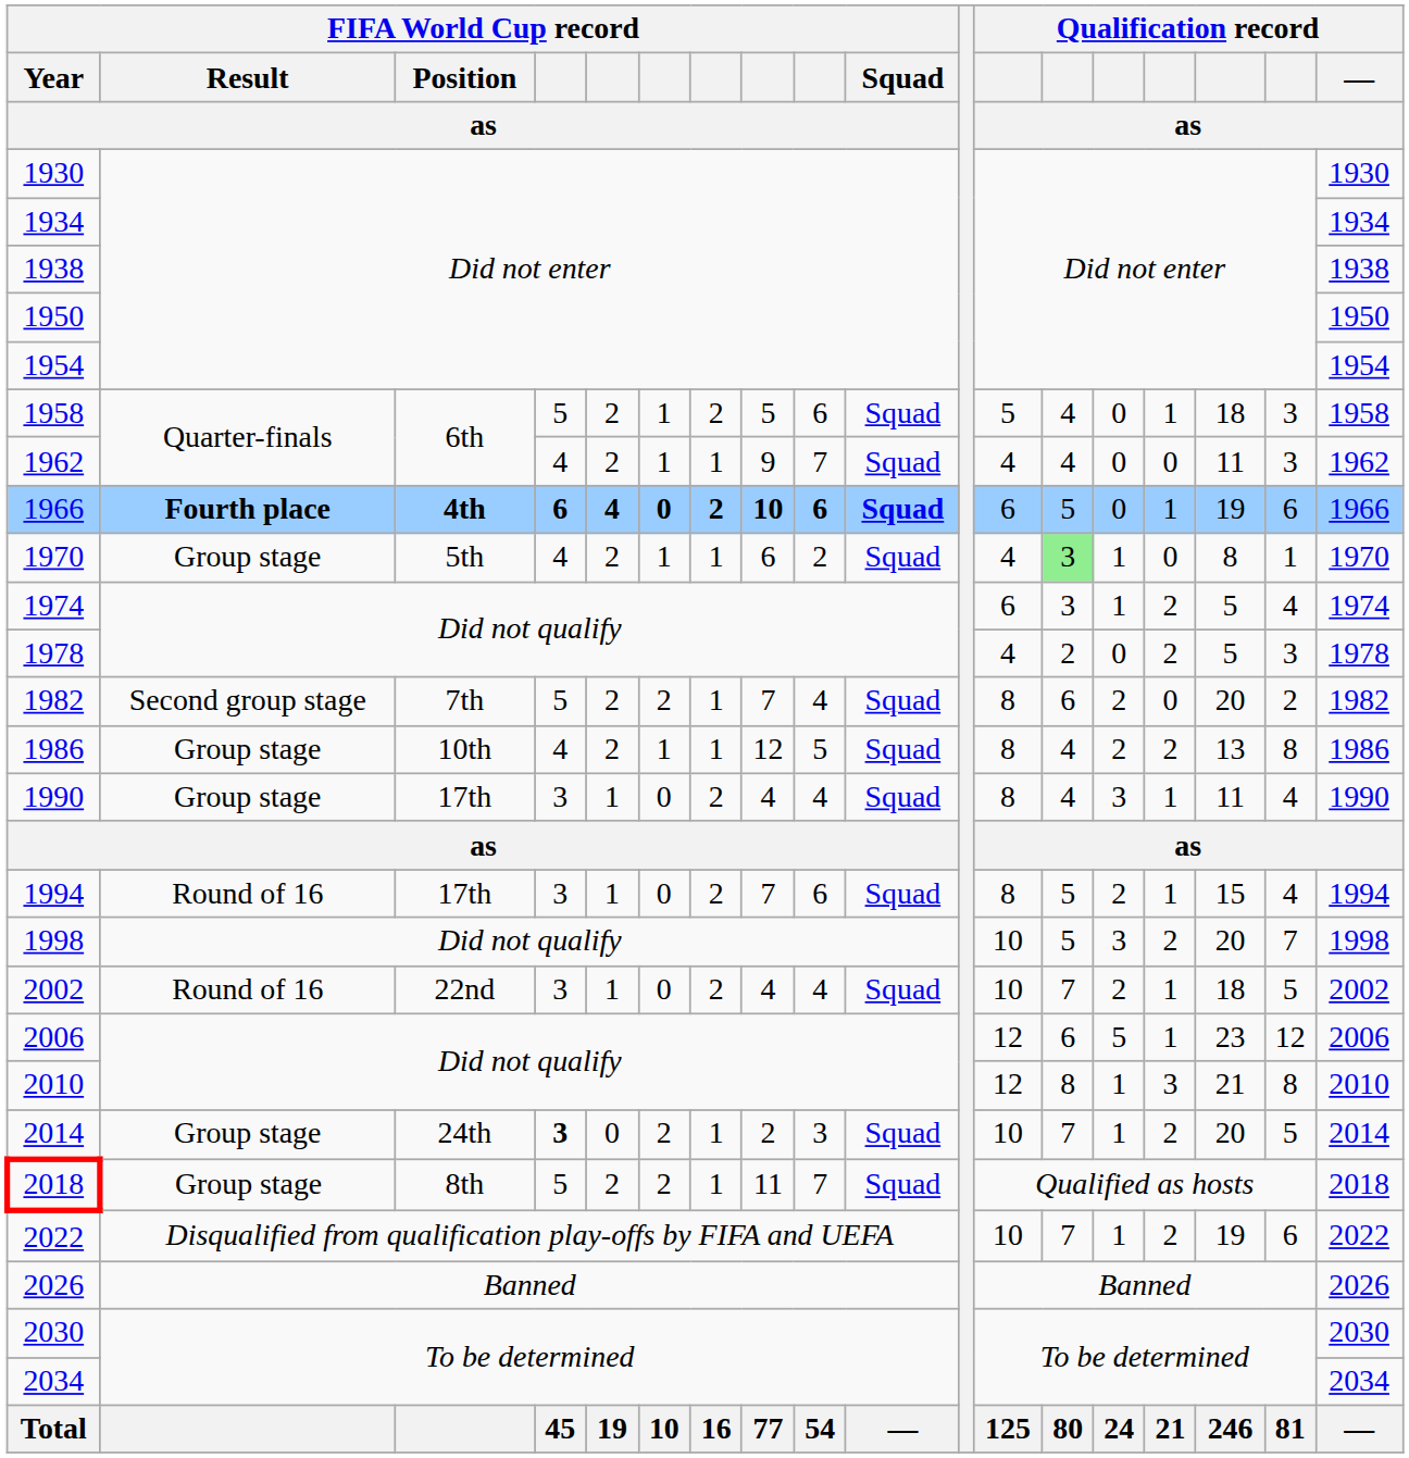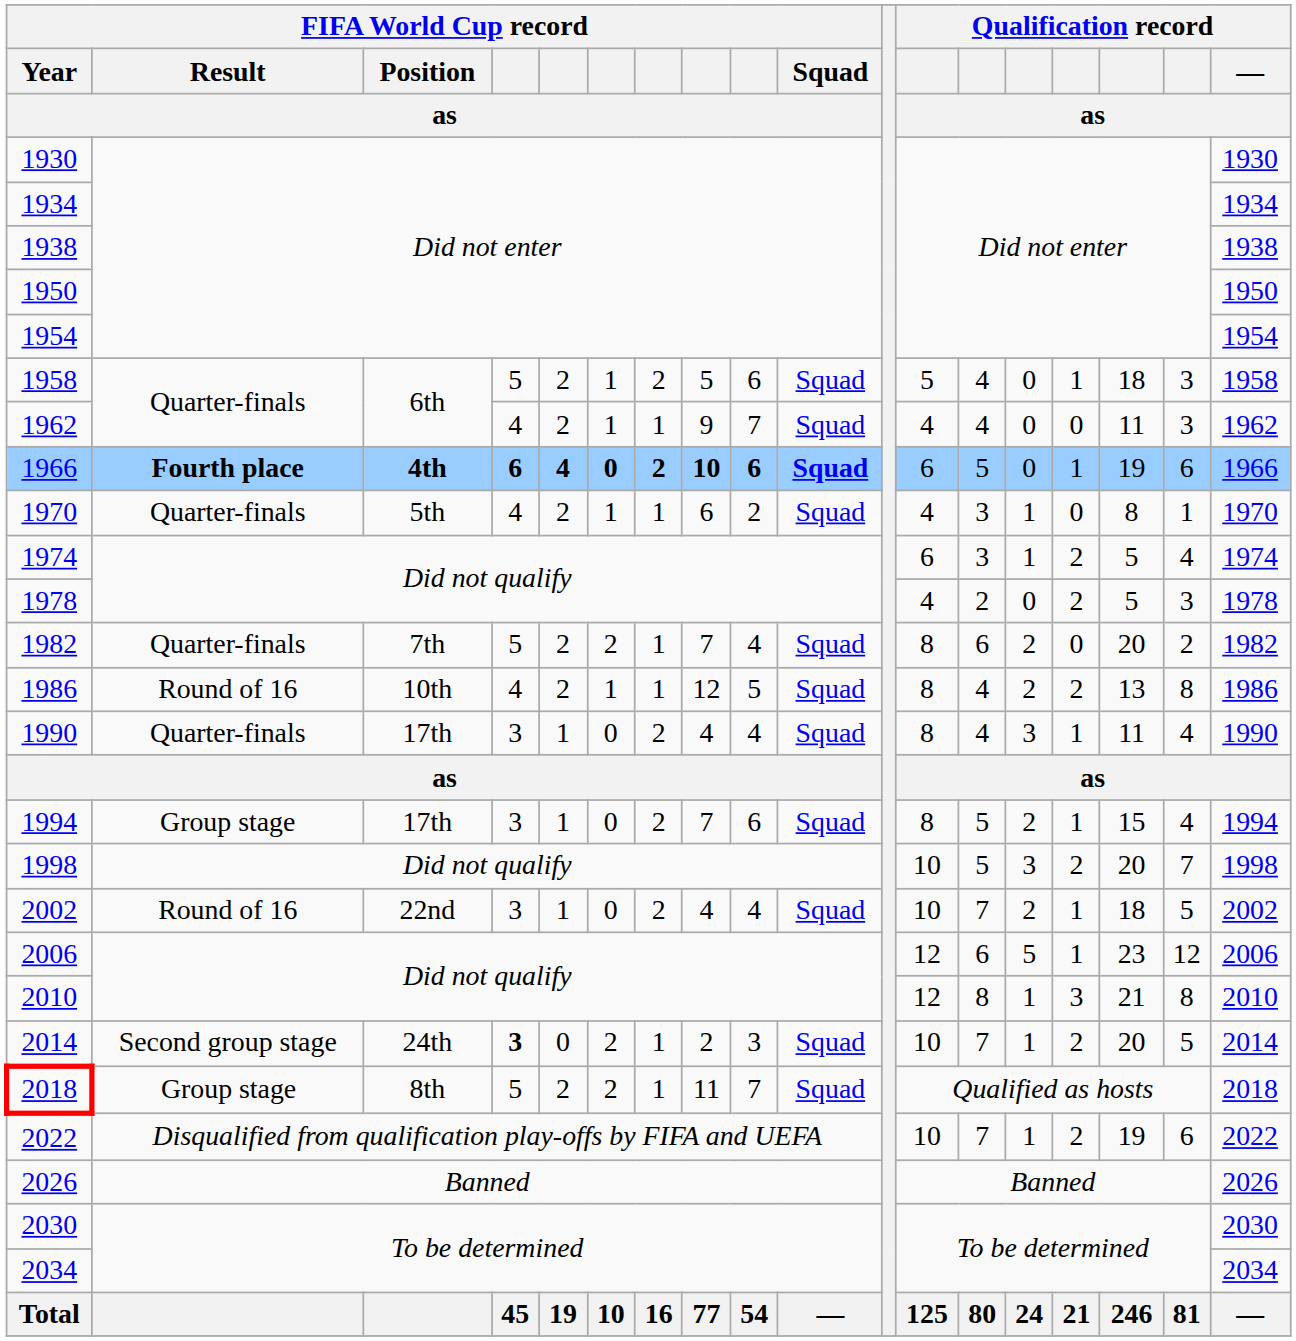row 12 | FIFA World Cup record / Result / as: Group stage -> Quarter-finals
row 12 | column 13: lightgreen background -> no background
row 15 | FIFA World Cup record / Result / as: Second group stage -> Quarter-finals
row 16 | FIFA World Cup record / Result / as: Group stage -> Round of 16
row 17 | FIFA World Cup record / Result / as: Group stage -> Quarter-finals
row 19 | FIFA World Cup record / Result / as: Round of 16 -> Group stage
row 24 | FIFA World Cup record / Result / as: Group stage -> Second group stage
